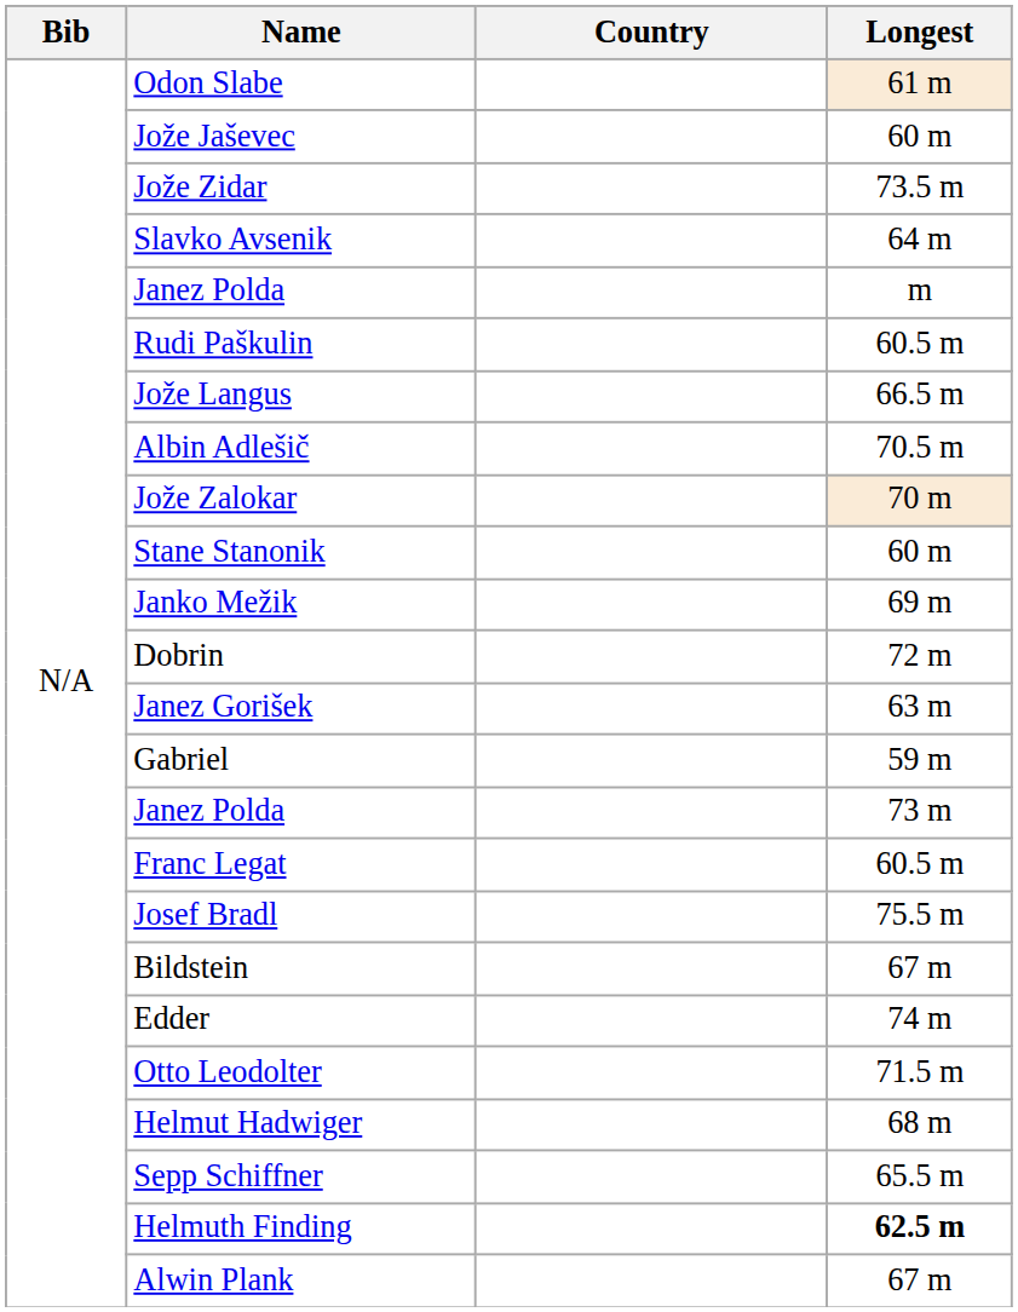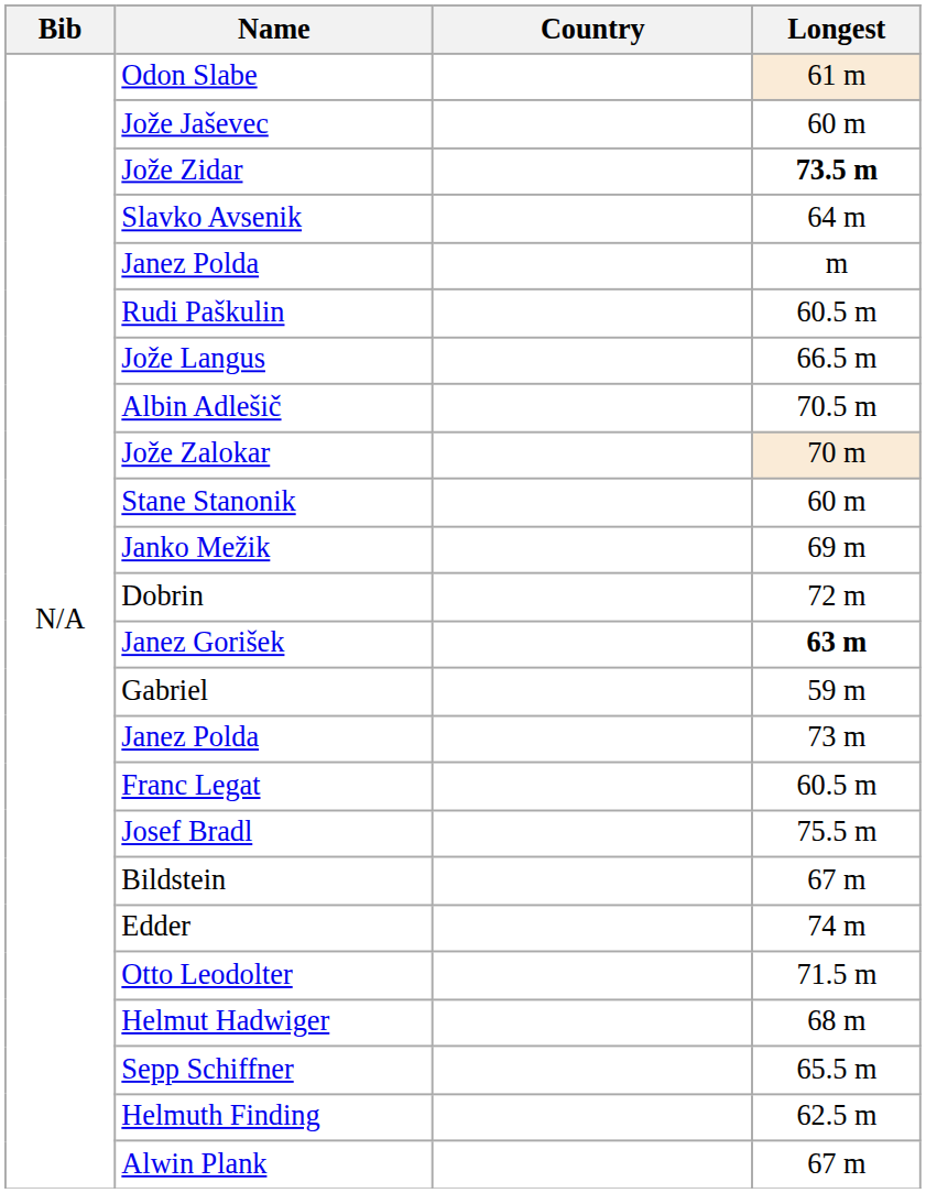Jože Zidar | Longest: normal -> bold
Janez Gorišek | Longest: normal -> bold
Helmuth Finding | Longest: bold -> normal
